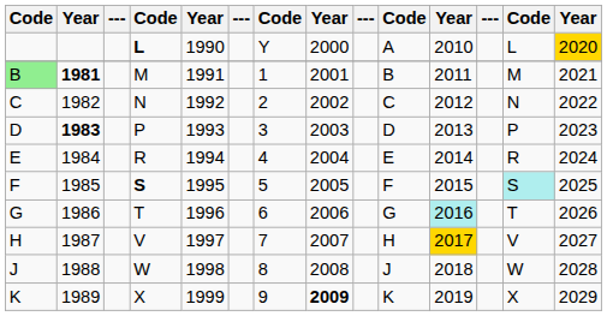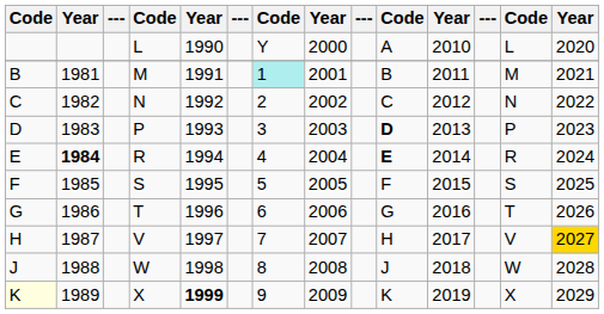row 2 | column 4: bold -> normal
row 2 | column 14: gold background -> no background
row 3 | column 1: lightgreen background -> no background
row 3 | column 2: bold -> normal
row 3 | column 7: no background -> paleturquoise background
row 5 | column 2: bold -> normal
row 5 | column 10: normal -> bold
row 6 | column 2: normal -> bold
row 6 | column 10: normal -> bold
row 7 | column 4: bold -> normal
row 7 | column 13: paleturquoise background -> no background
row 8 | column 11: paleturquoise background -> no background
row 9 | column 11: gold background -> no background
row 9 | column 14: no background -> gold background
row 11 | column 1: no background -> lightyellow background
row 11 | column 5: normal -> bold
row 11 | column 8: bold -> normal
